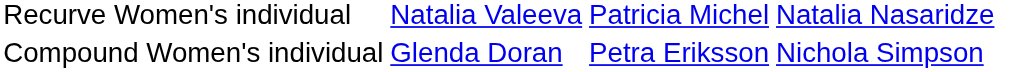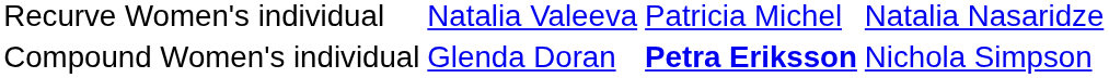Compound Women's individual | column 3: normal -> bold
